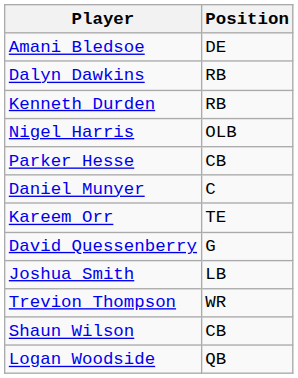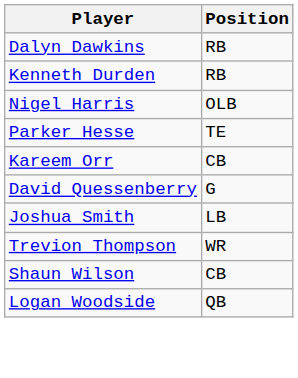- row: Amani Bledsoe | DE
Parker Hesse | Position: CB -> TE
- row: Daniel Munyer | C
Kareem Orr | Position: TE -> CB
